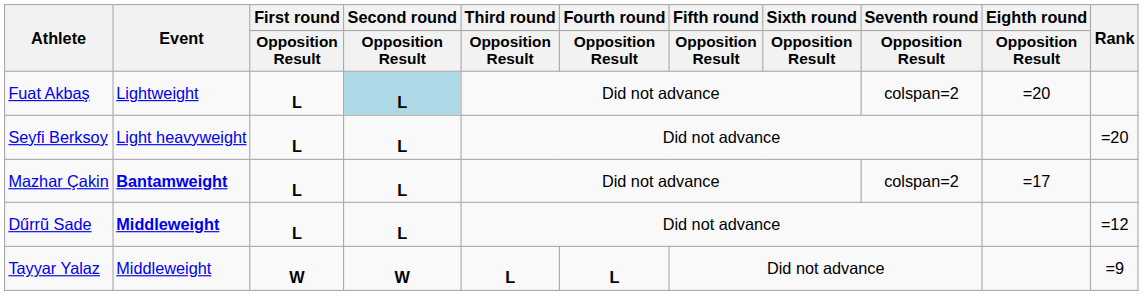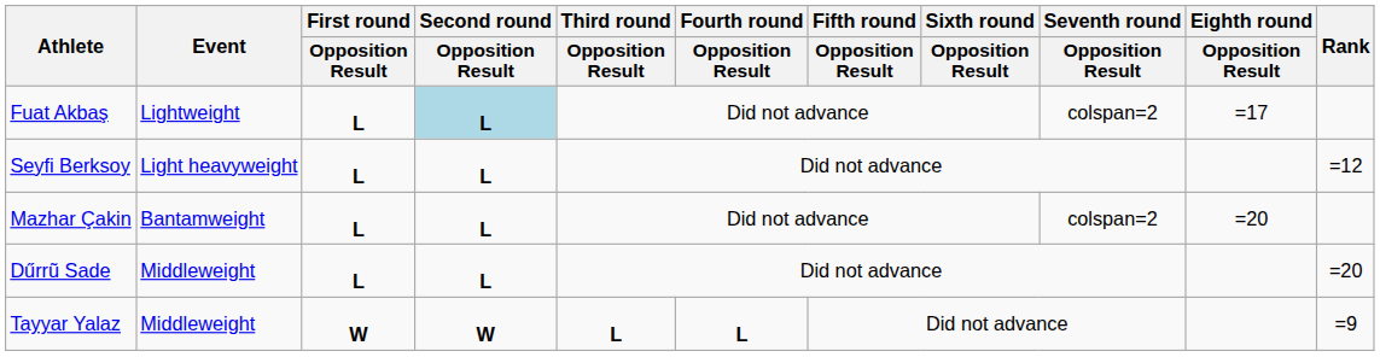Fuat Akbaş | Eighth round / Opposition Result: =20 -> =17
Seyfi Berksoy | Rank: =20 -> =12
Mazhar Çakin | Event: bold -> normal
Mazhar Çakin | Eighth round / Opposition Result: =17 -> =20
Dűrrũ Sade | Event: bold -> normal
Dűrrũ Sade | Rank: =12 -> =20
